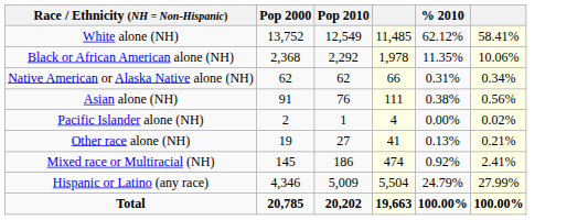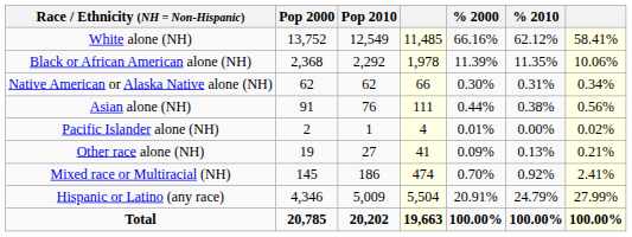+ column: % 2000 | 66.16% | 11.39% | 0.30% | 0.44% | 0.01% | 0.09% | 0.70% | 20.91% | 100.00%
